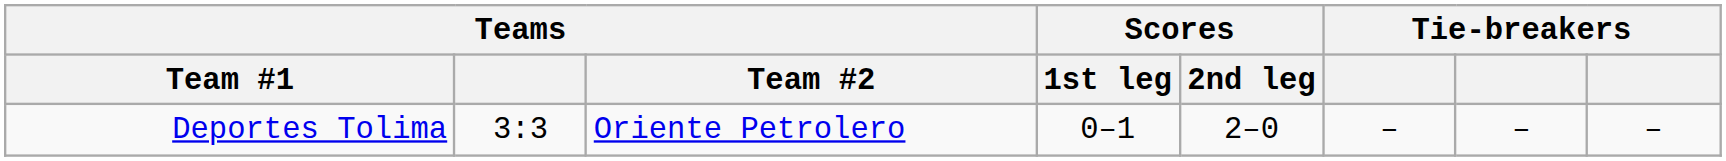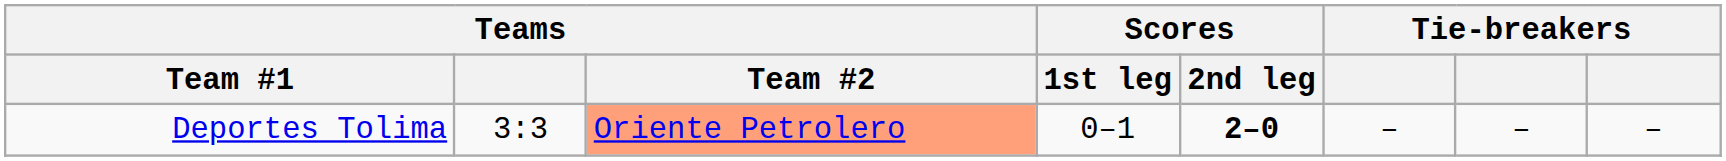Deportes Tolima | Teams / Team #2: no background -> lightsalmon background
Deportes Tolima | Scores / 2nd leg: normal -> bold
